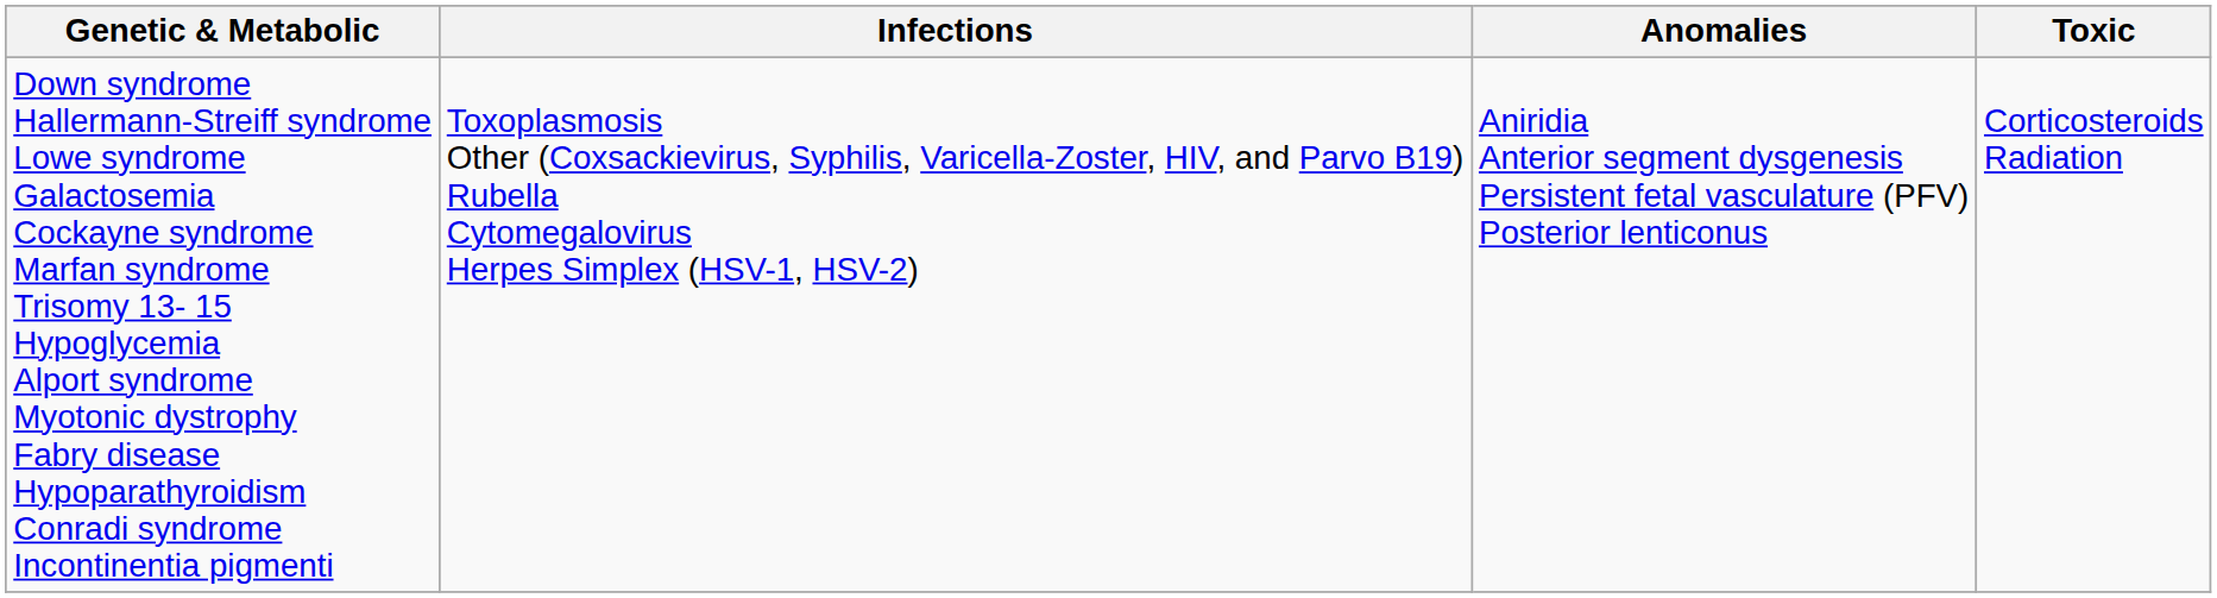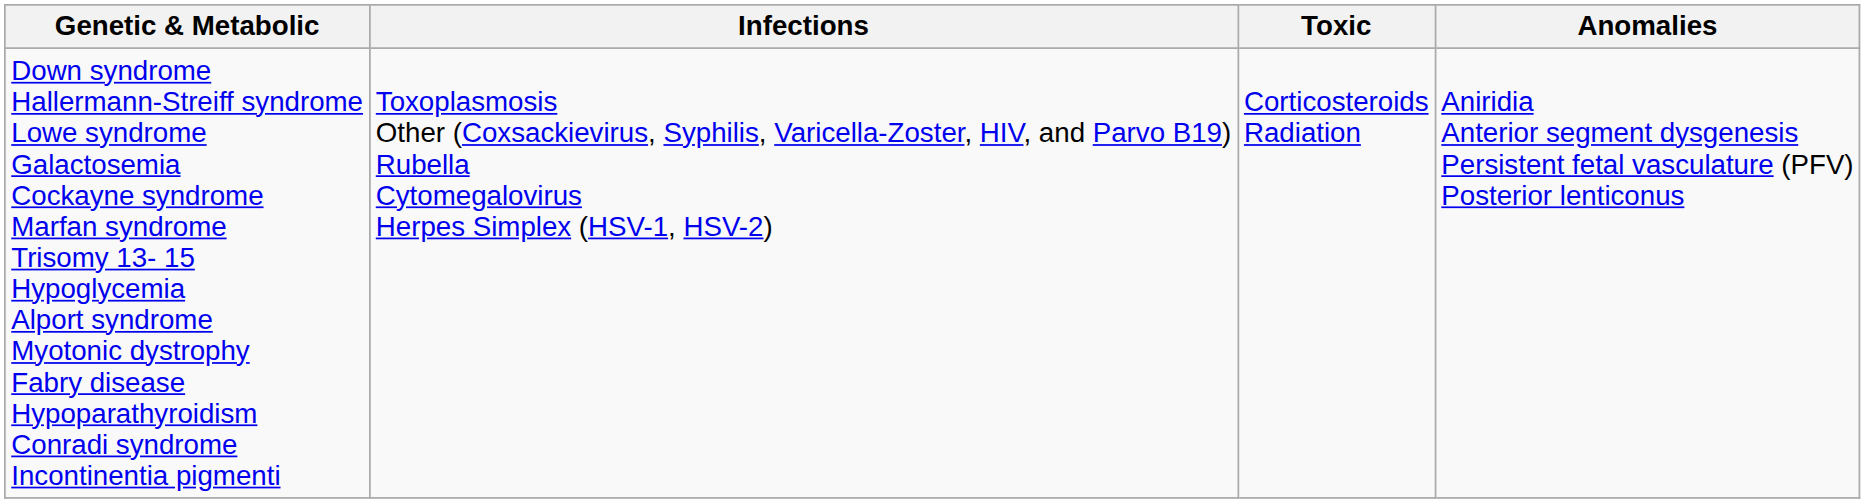columns swapped: Anomalies <-> Toxic
